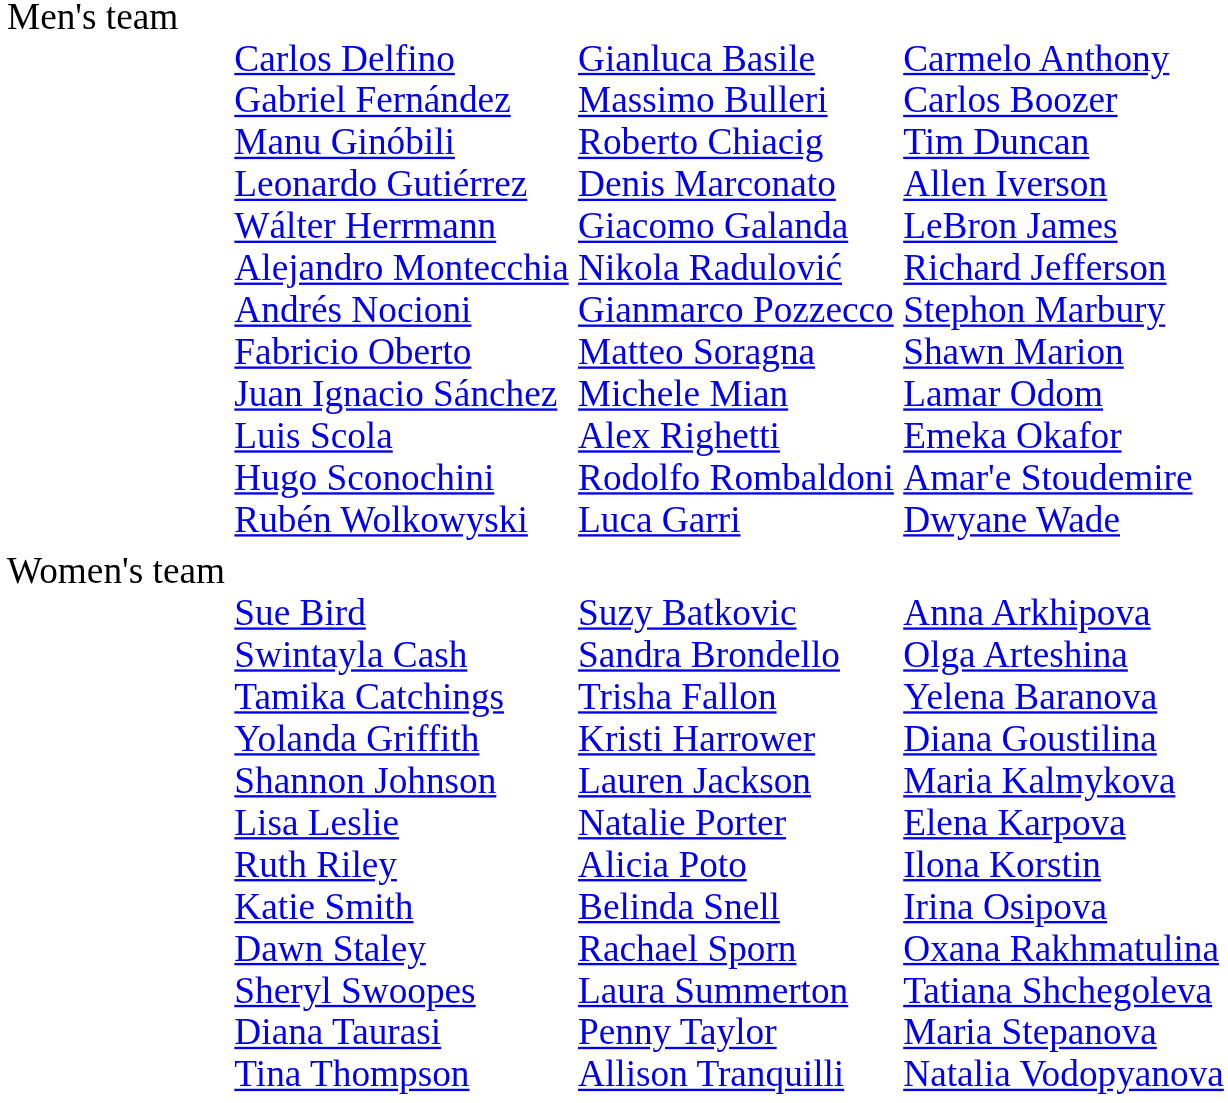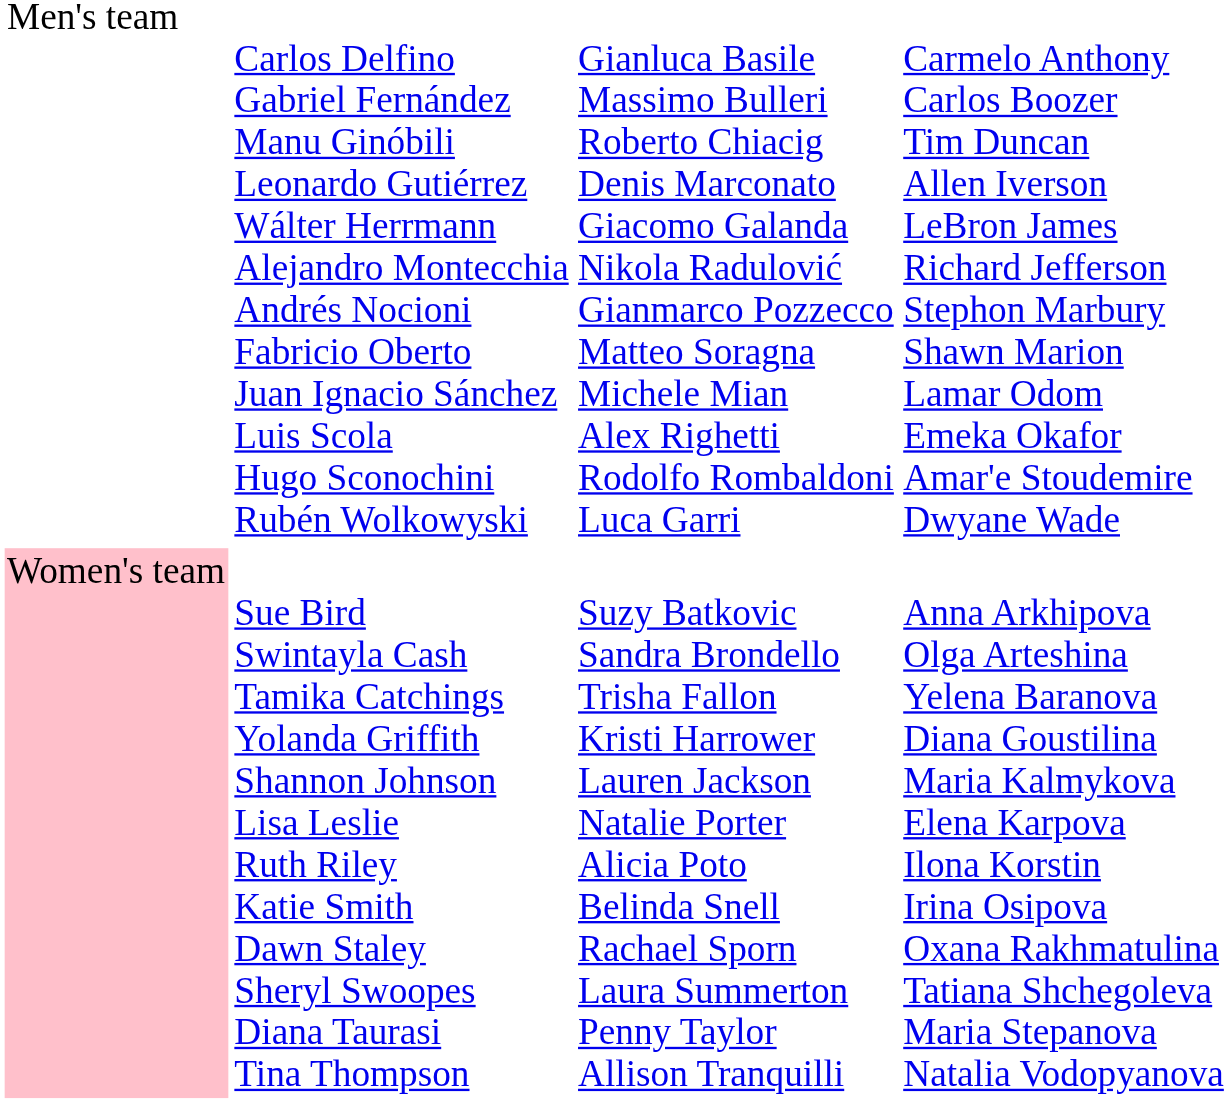Women's team | column 1: no background -> pink background
